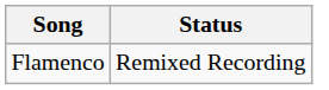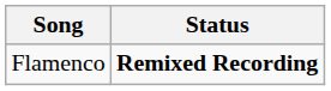Flamenco | Status: normal -> bold
